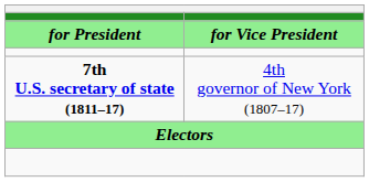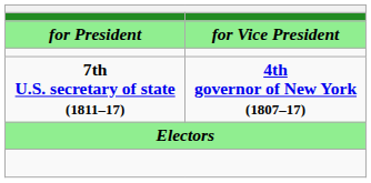row 5 | column 2: normal -> bold
